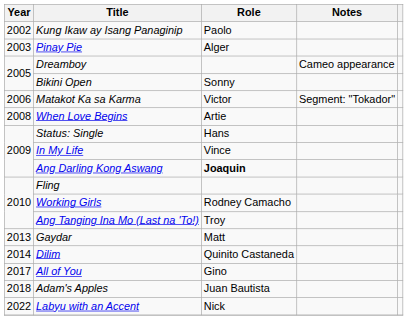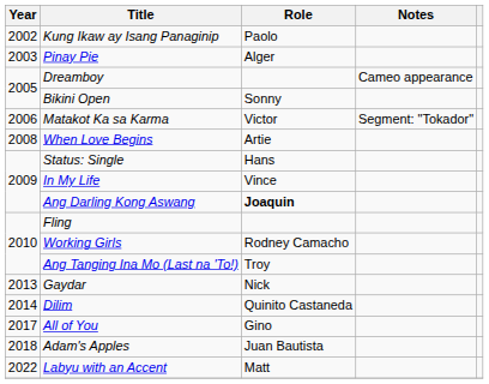Gaydar | Role: Matt -> Nick
Labyu with an Accent | Role: Nick -> Matt
